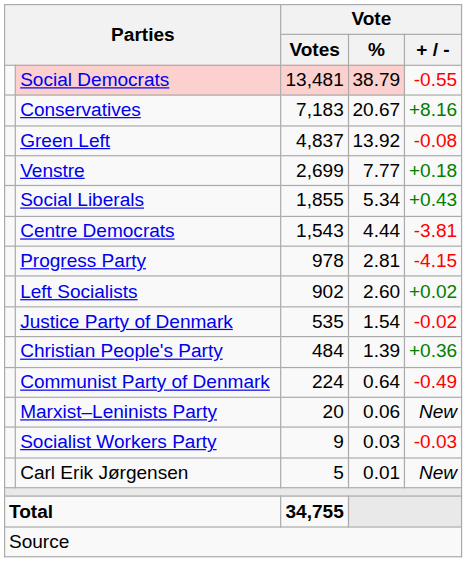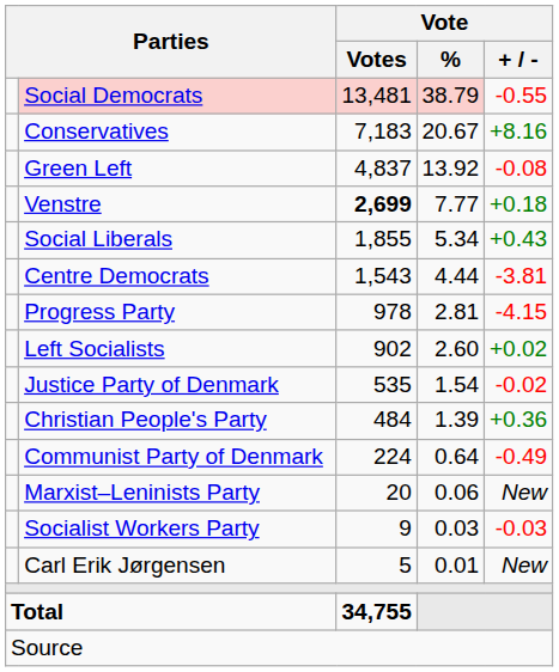Venstre | Vote / Votes: normal -> bold
